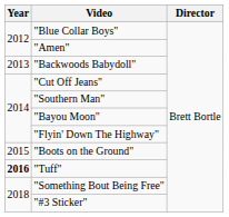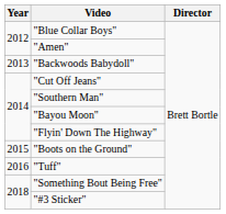"Tuff" | Year: bold -> normal
